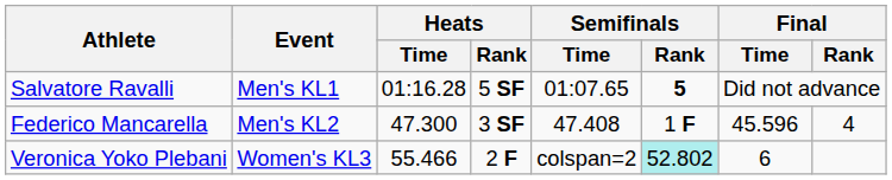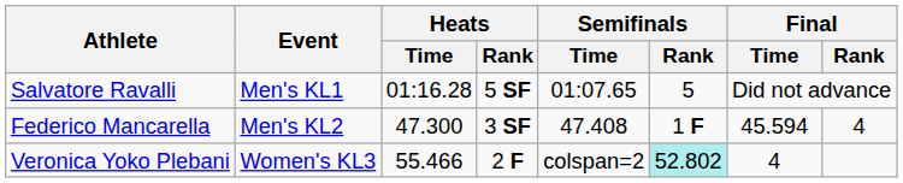Salvatore Ravalli | Semifinals / Rank: bold -> normal
Federico Mancarella | Final / Time: 45.596 -> 45.594
Veronica Yoko Plebani | Final / Time: 6 -> 4
